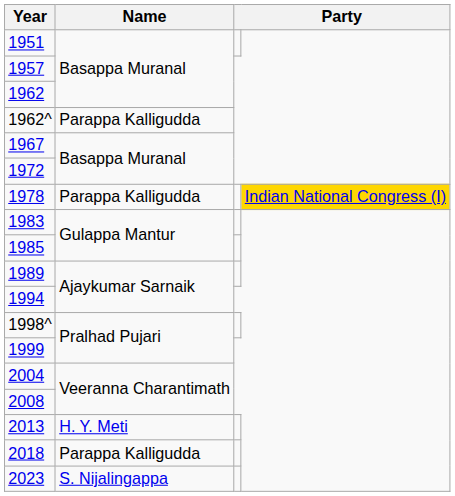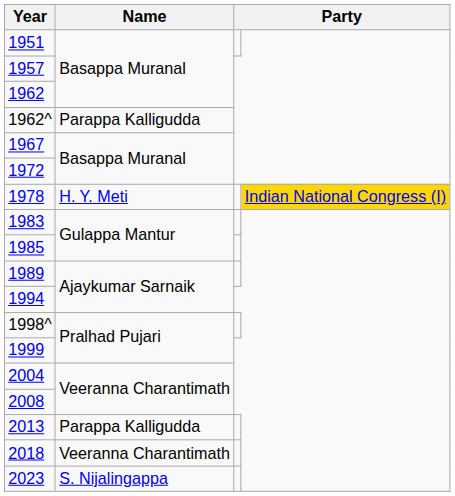1978 | Name: Parappa Kalligudda -> H. Y. Meti
2013 | Name: H. Y. Meti -> Parappa Kalligudda
2018 | Name: Parappa Kalligudda -> Veeranna Charantimath
